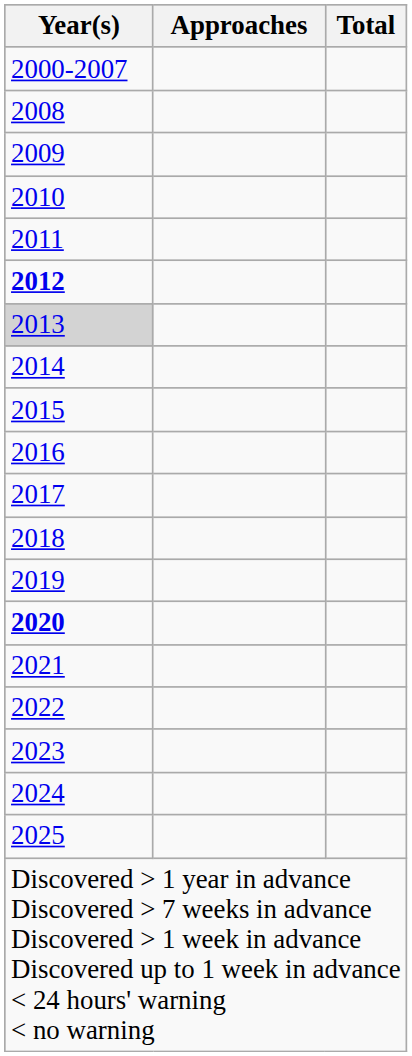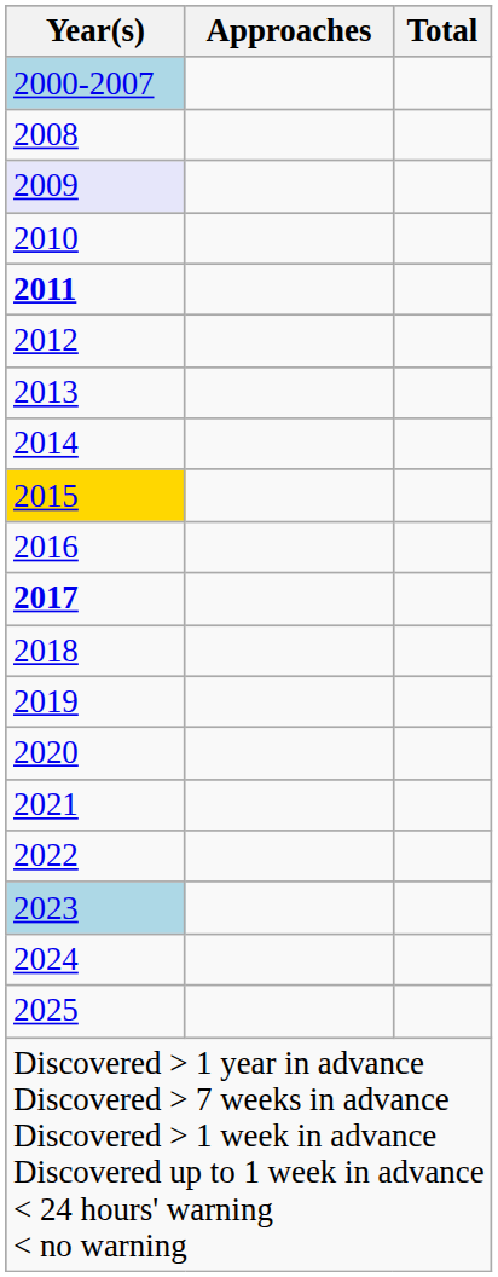2000-2007 | Year(s): no background -> lightblue background
2009 | Year(s): no background -> lavender background
2011 | Year(s): normal -> bold
2012 | Year(s): bold -> normal
2013 | Year(s): lightgrey background -> no background
2015 | Year(s): no background -> gold background
2017 | Year(s): normal -> bold
2020 | Year(s): bold -> normal
2023 | Year(s): no background -> lightblue background
